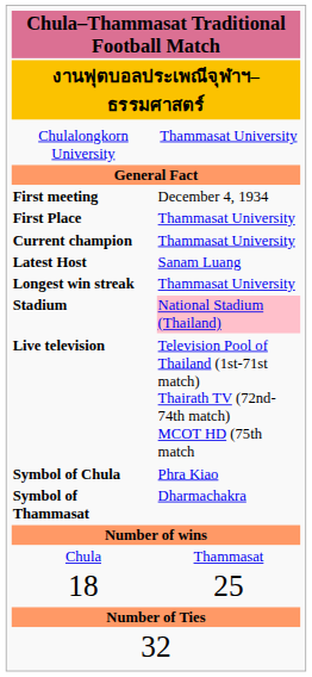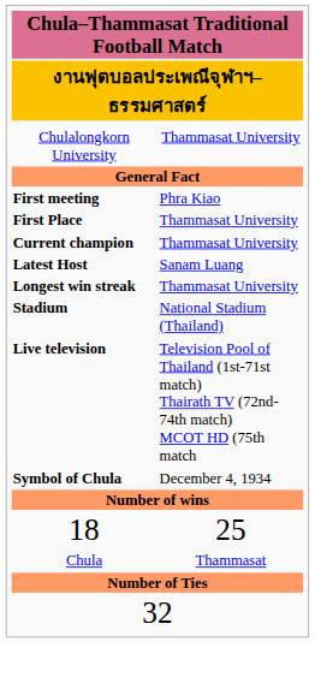First meeting | column 2: December 4, 1934 -> Phra Kiao
Stadium | column 2: pink background -> no background
Symbol of Chula | column 2: Phra Kiao -> December 4, 1934
- row: Symbol of Thammasat | Dharmachakra
rows swapped: Chula <-> 18
